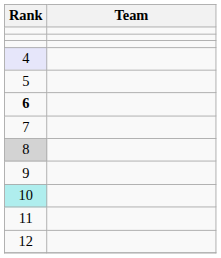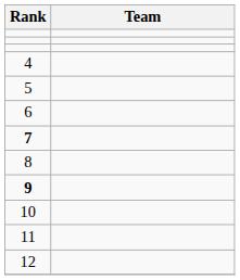row 5 | Rank: lavender background -> no background
row 7 | Rank: bold -> normal
row 8 | Rank: normal -> bold
row 9 | Rank: lightgrey background -> no background
row 10 | Rank: normal -> bold
row 11 | Rank: paleturquoise background -> no background
